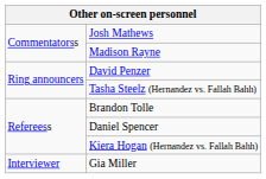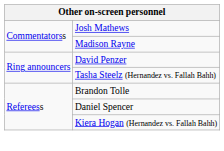- row: Interviewer | Gia Miller
